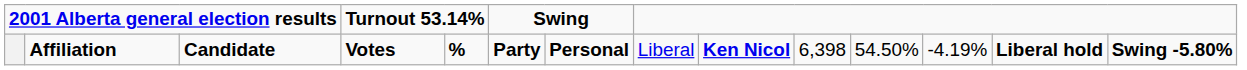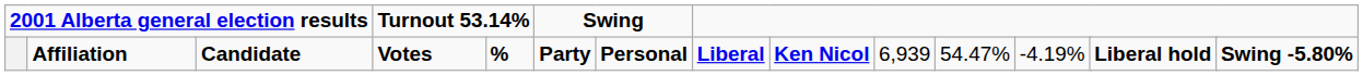Affiliation | column 8: normal -> bold
Affiliation | column 10: 6,398 -> 6,939
Affiliation | column 11: 54.50% -> 54.47%
